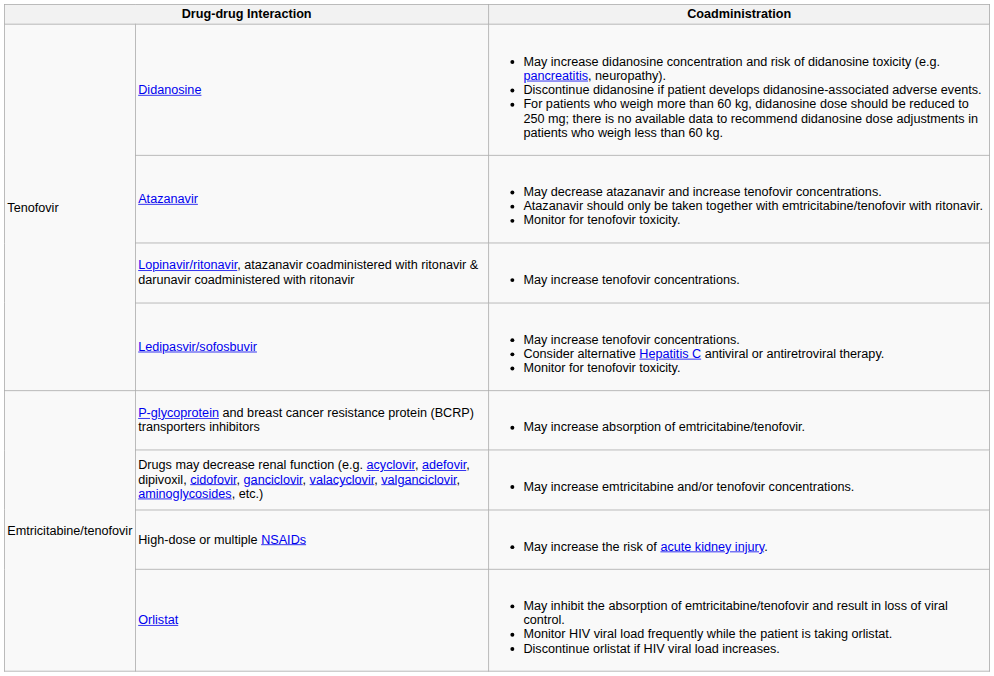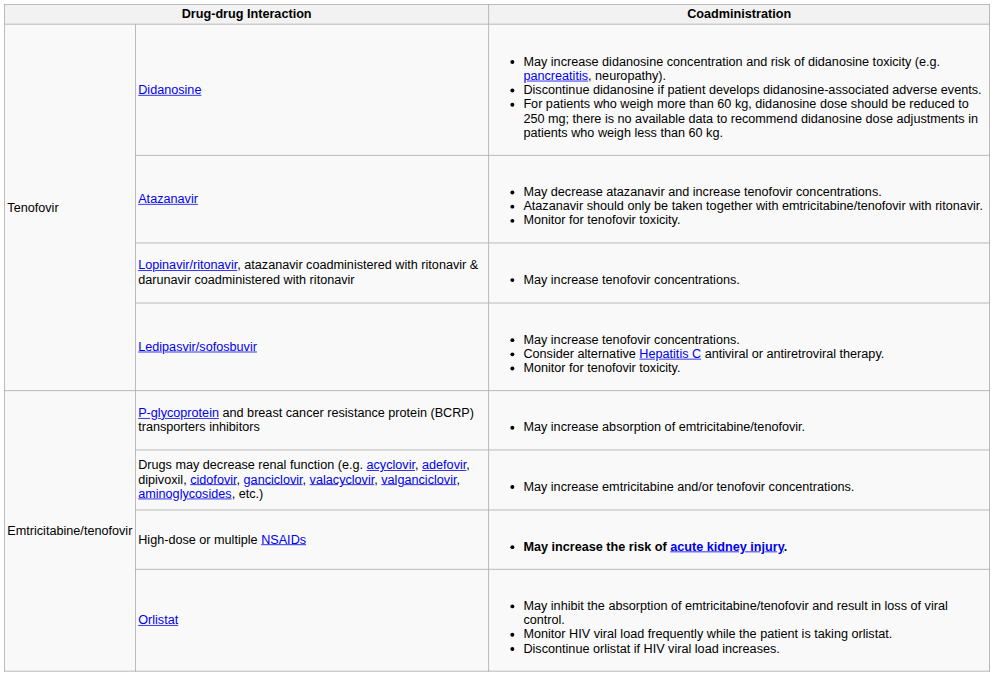High-dose or multiple NSAIDs | Coadministration: normal -> bold
